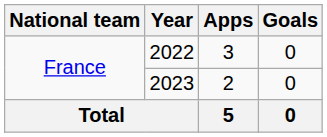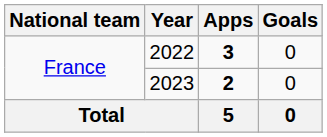2022 | Apps: normal -> bold
2023 | Apps: normal -> bold
